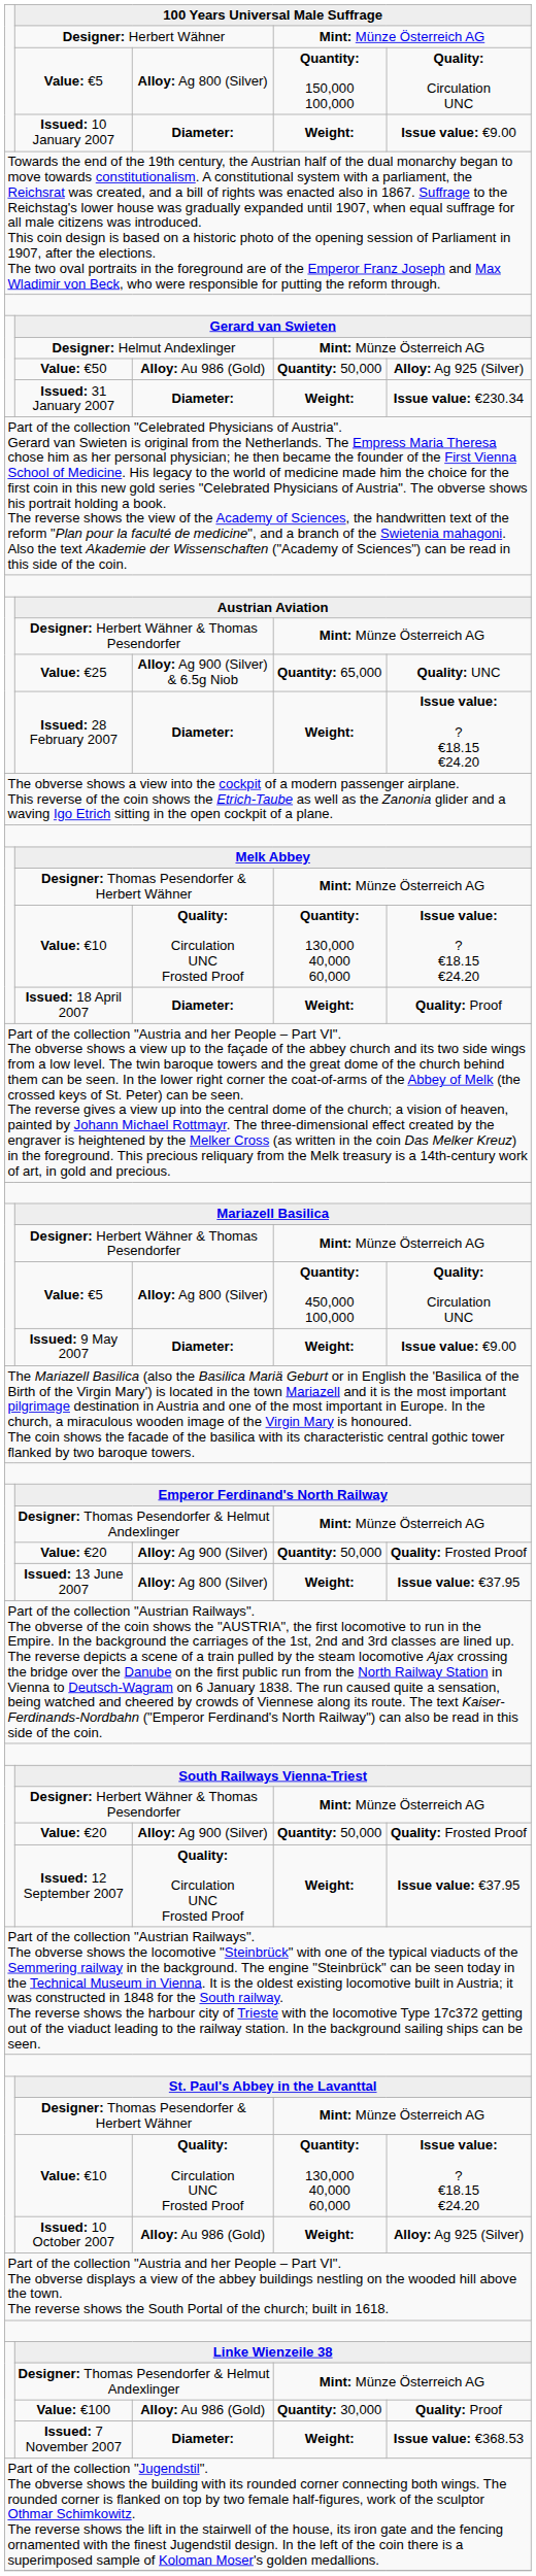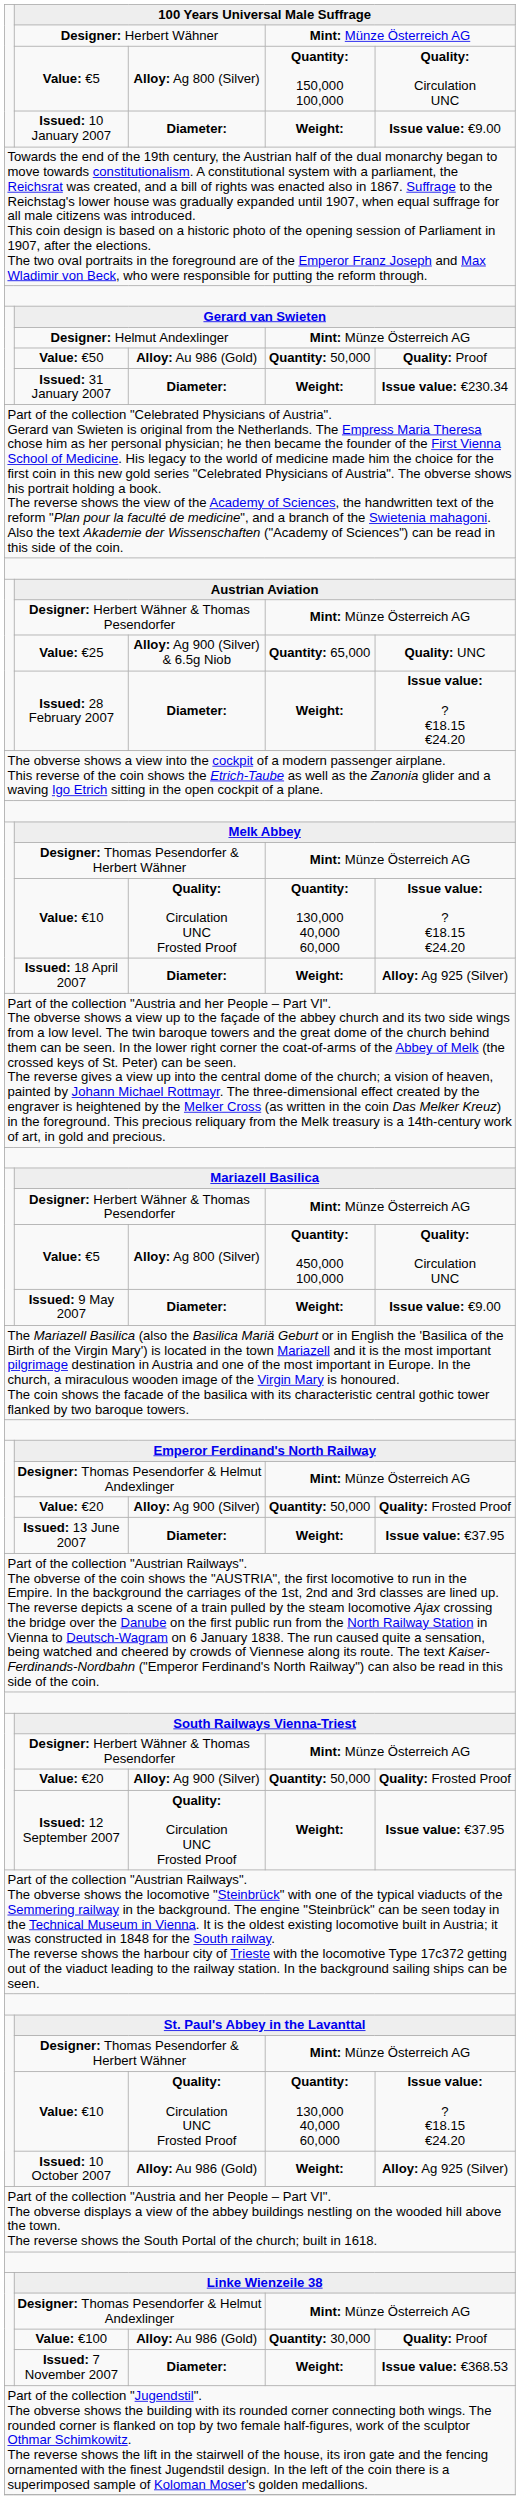Value: €50 | column 5: Alloy: Ag 925 (Silver) -> Quality: Proof
Issued: 18 April 2007 | column 5: Quality: Proof -> Alloy: Ag 925 (Silver)
Issued: 13 June 2007 | column 3: Alloy: Ag 800 (Silver) -> Diameter:
